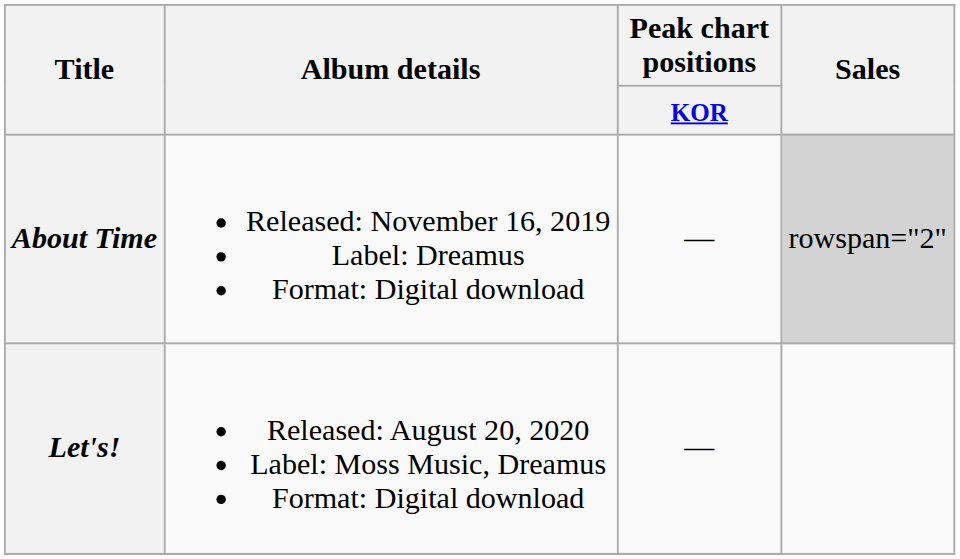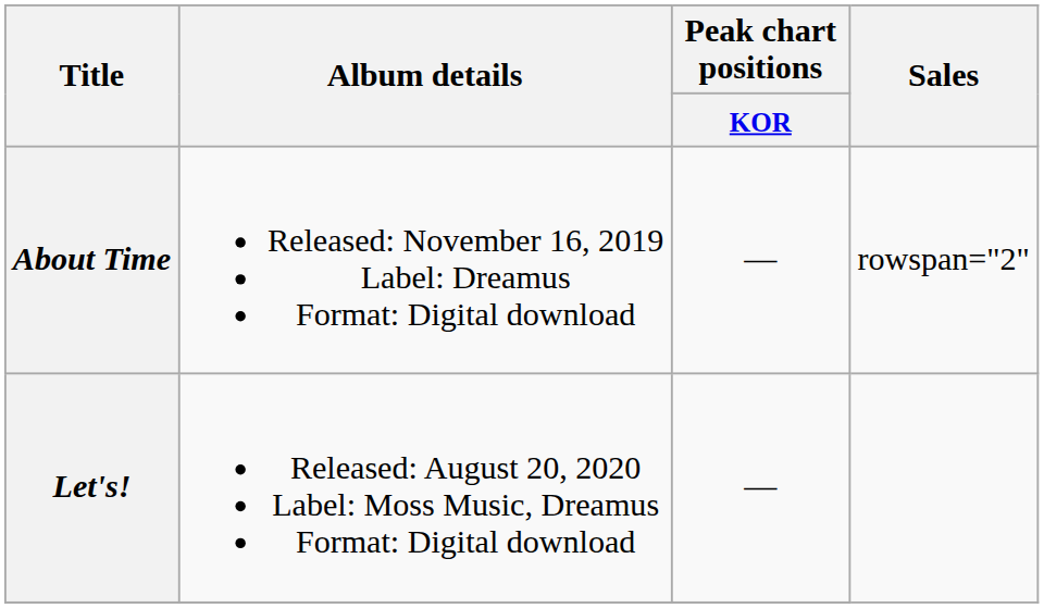About Time | Sales: lightgrey background -> no background
